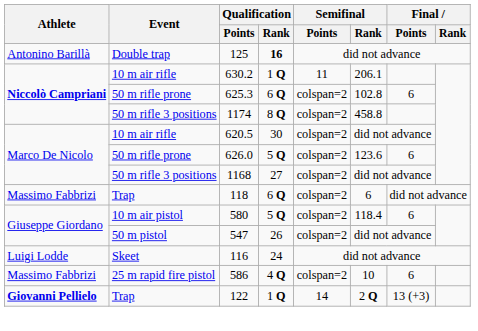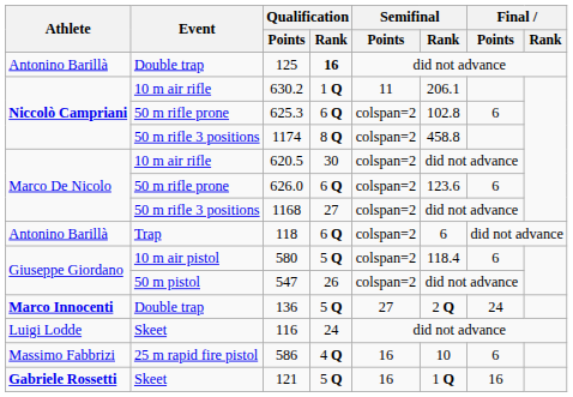626.0 | Qualification / Rank: 5 Q -> 6 Q
118 | Athlete: Massimo Fabbrizi -> Antonino Barillà
+ row: Marco Innocenti | Double trap | 136 | 5 Q | 27 | 2 Q | 24
586 | Semifinal / Points: colspan=2 -> 16
- row: Giovanni Pellielo | Trap | 122 | 1 Q | 14 | 2 Q | 13 (+3)
+ row: Gabriele Rossetti | Skeet | 121 | 5 Q | 16 | 1 Q | 16
